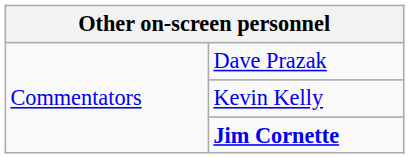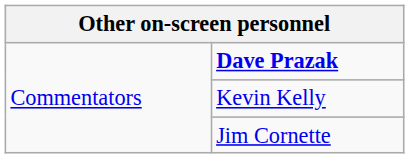Dave Prazak | column 2: normal -> bold
Jim Cornette | column 2: bold -> normal
